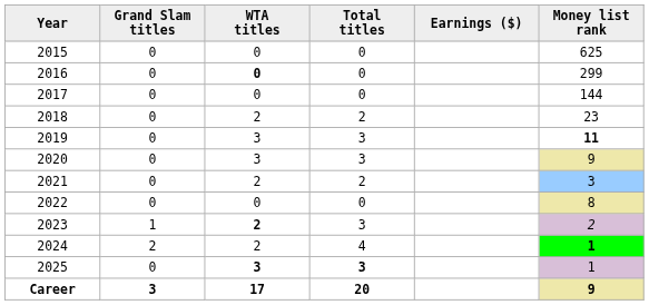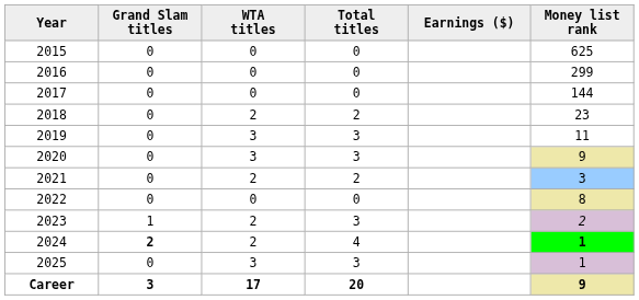2016 | column 3: bold -> normal
2019 | column 6: bold -> normal
2023 | column 3: bold -> normal
2024 | column 2: normal -> bold
2025 | column 3: bold -> normal
2025 | column 4: bold -> normal
